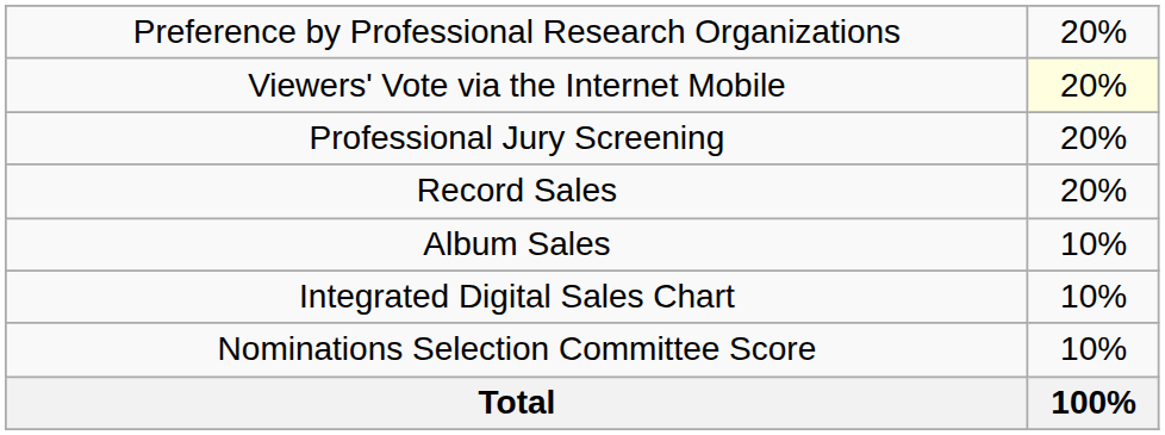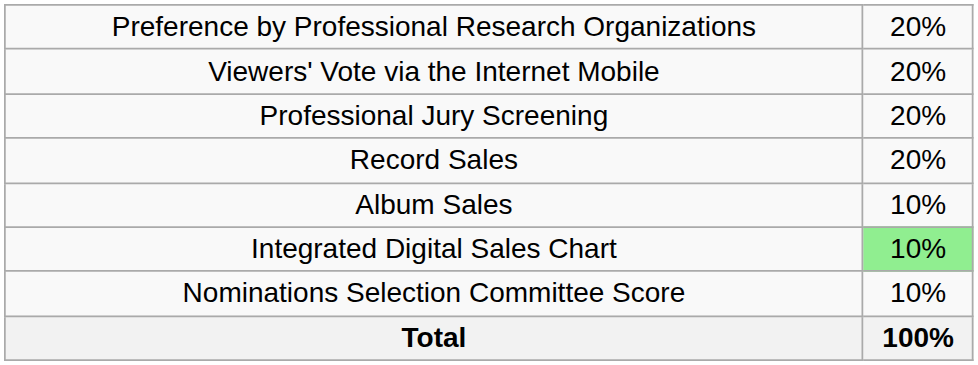Viewers' Vote via the Internet Mobile | column 2: lightyellow background -> no background
Integrated Digital Sales Chart | column 2: no background -> lightgreen background
